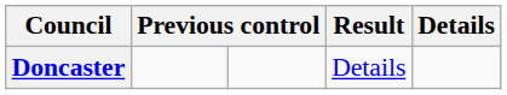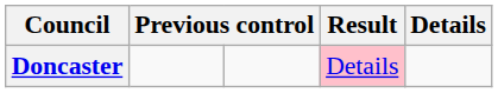Doncaster | column 4: no background -> pink background
